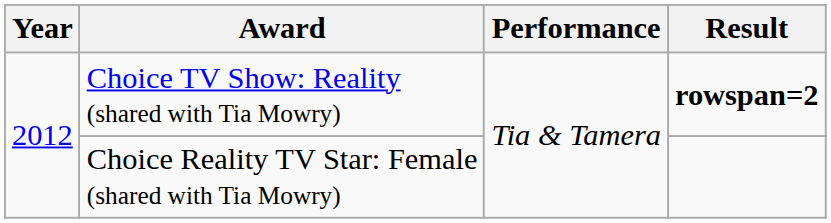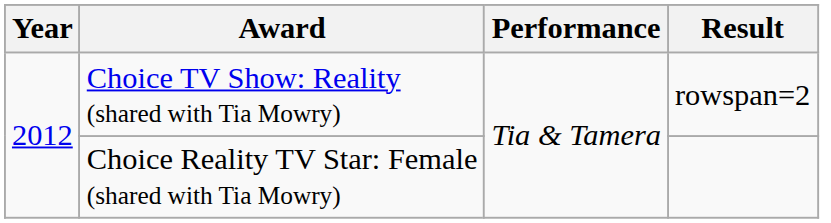Choice TV Show: Reality (shared with Tia Mowry) | Result: bold -> normal
